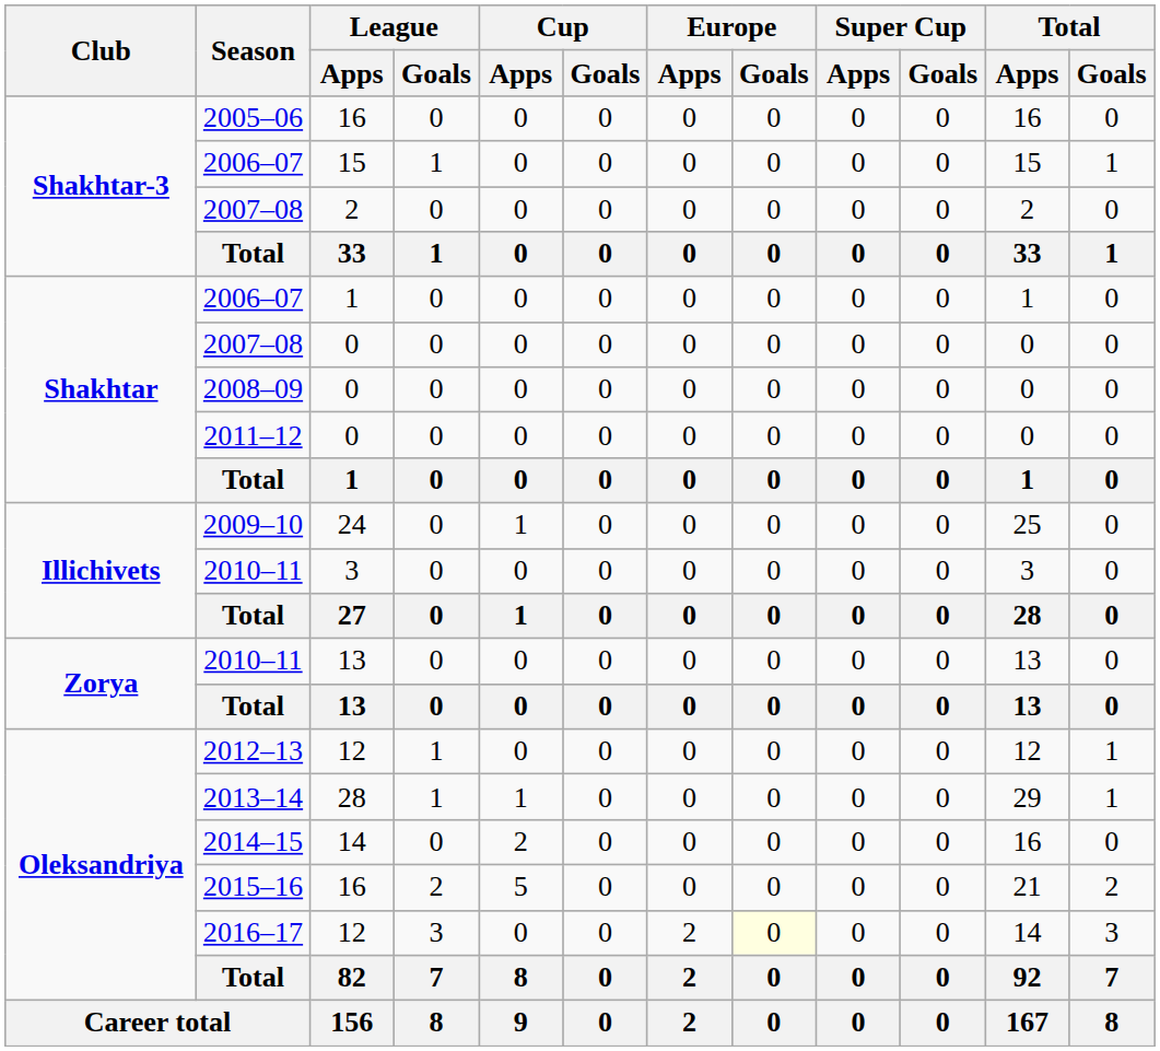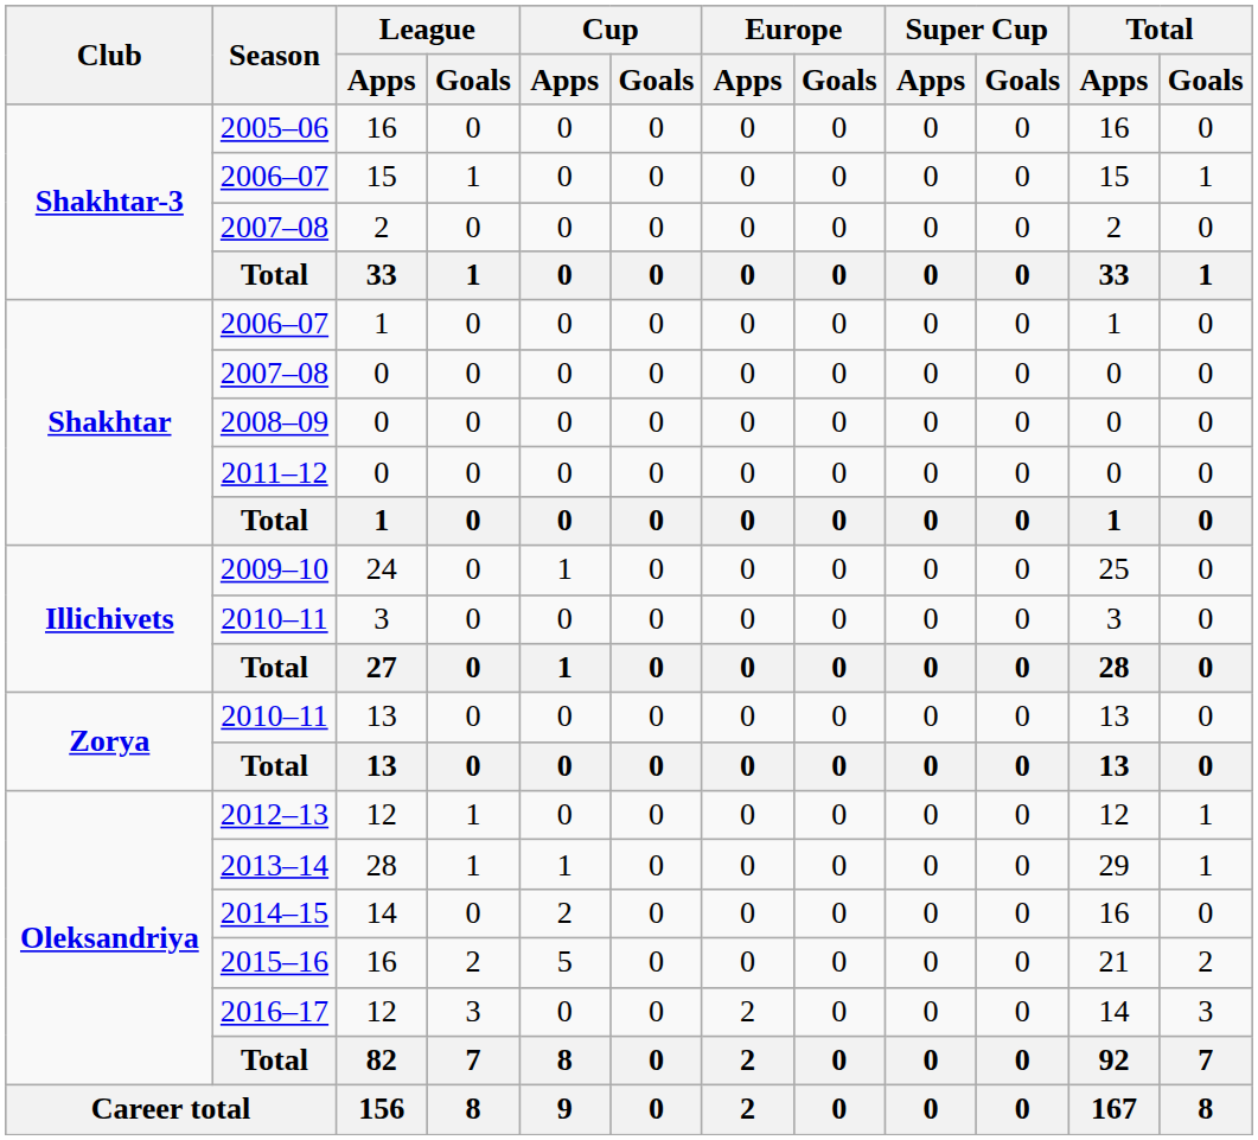2016–17 | Europe / Goals: lightyellow background -> no background
